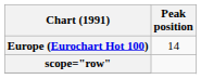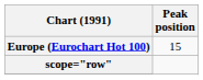Europe (Eurochart Hot 100) | Peak position: 14 -> 15
